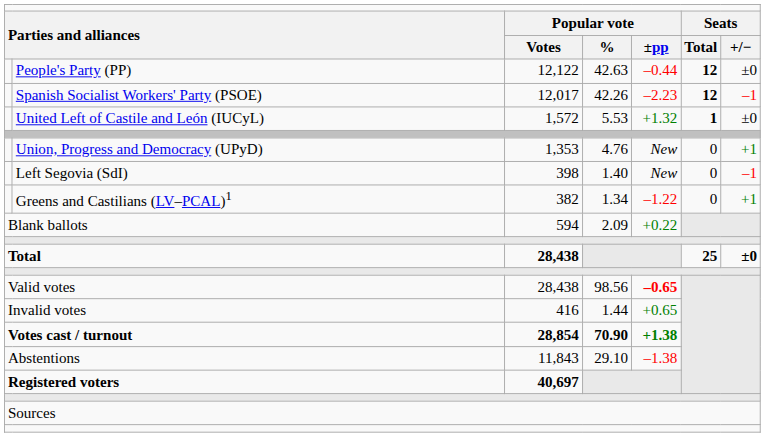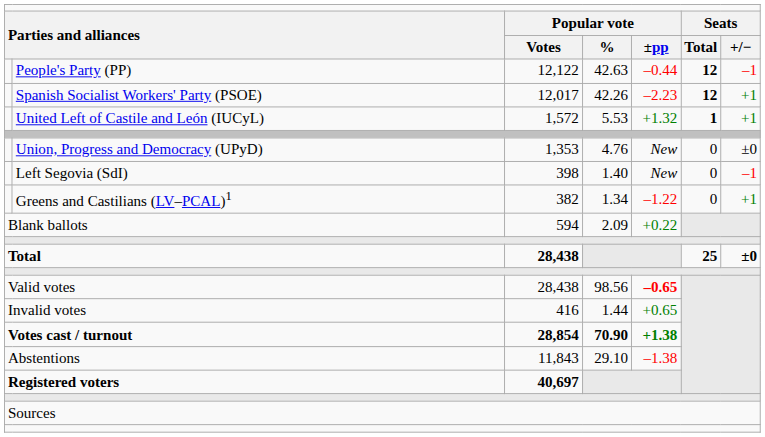People's Party (PP) | column 7: ±0 -> –1
Spanish Socialist Workers' Party (PSOE) | column 7: –1 -> +1
United Left of Castile and León (IUCyL) | column 7: ±0 -> +1
Union, Progress and Democracy (UPyD) | column 7: +1 -> ±0
